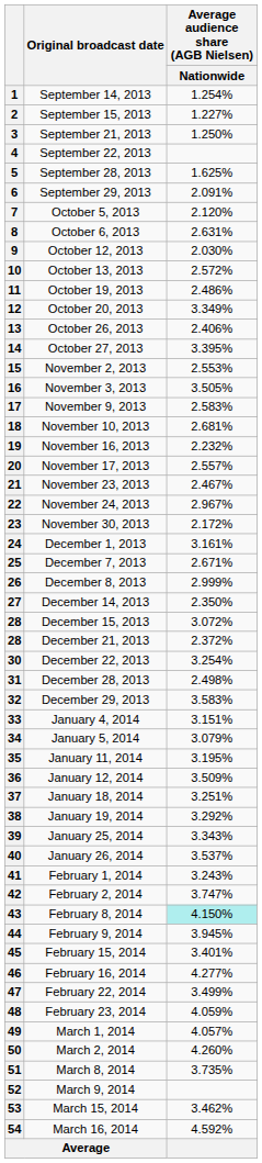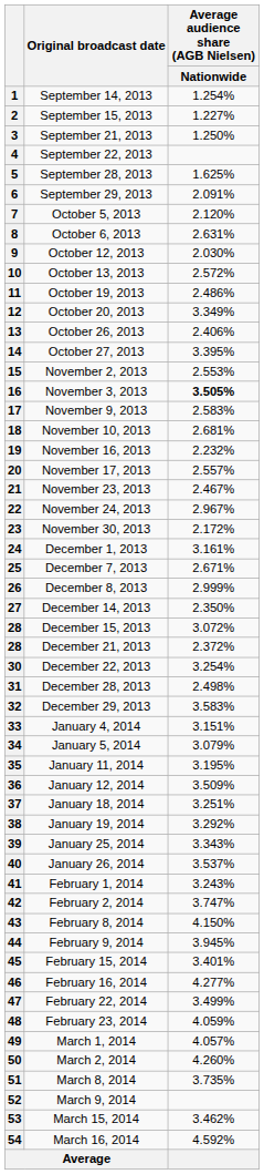16 | Average audience share (AGB Nielsen) / Nationwide: normal -> bold
43 | Average audience share (AGB Nielsen) / Nationwide: paleturquoise background -> no background
